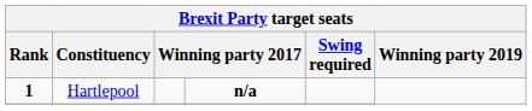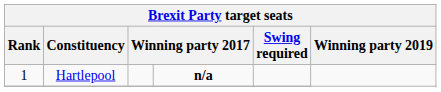Hartlepool | Rank: bold -> normal
